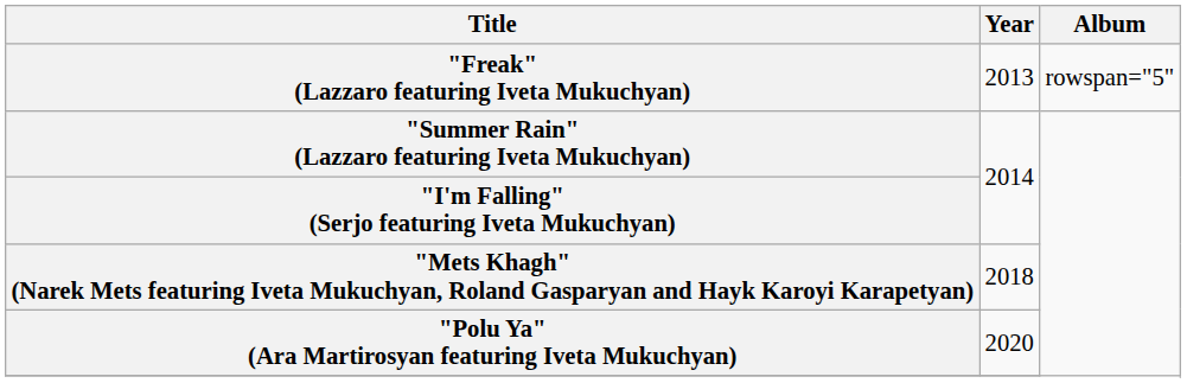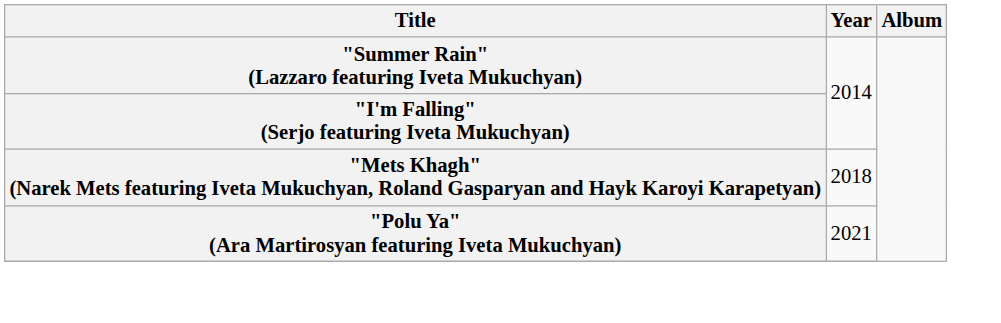- row: "Freak" (Lazzaro featuring Iveta Mukuchyan) | 2013 | rowspan="5"
"Polu Ya" (Ara Martirosyan featuring Iveta Mukuchyan) | Year: 2020 -> 2021
